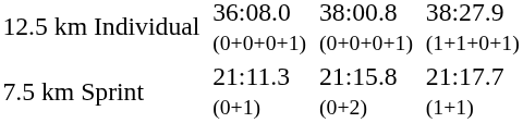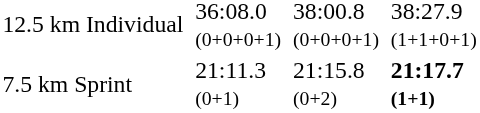7.5 km Sprint | column 4: normal -> bold
